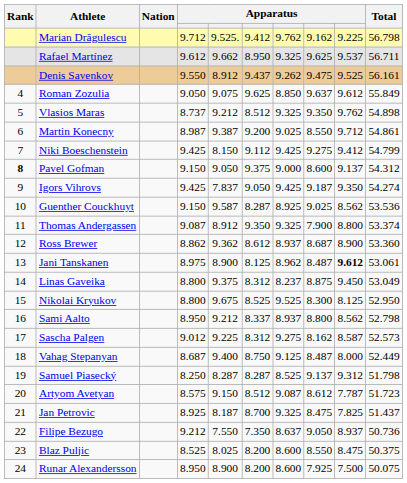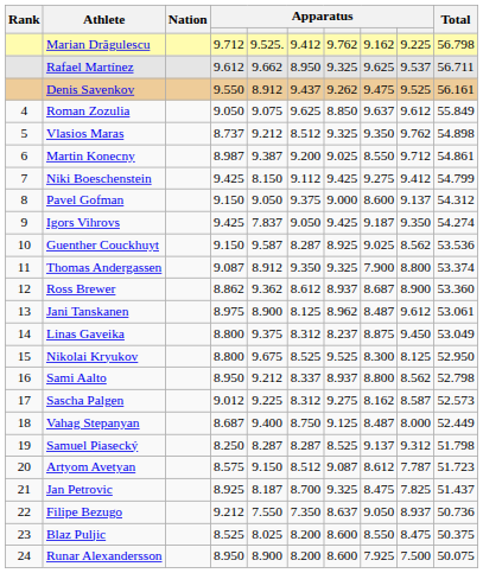Pavel Gofman | Rank: bold -> normal
Jani Tanskanen | column 9: bold -> normal
